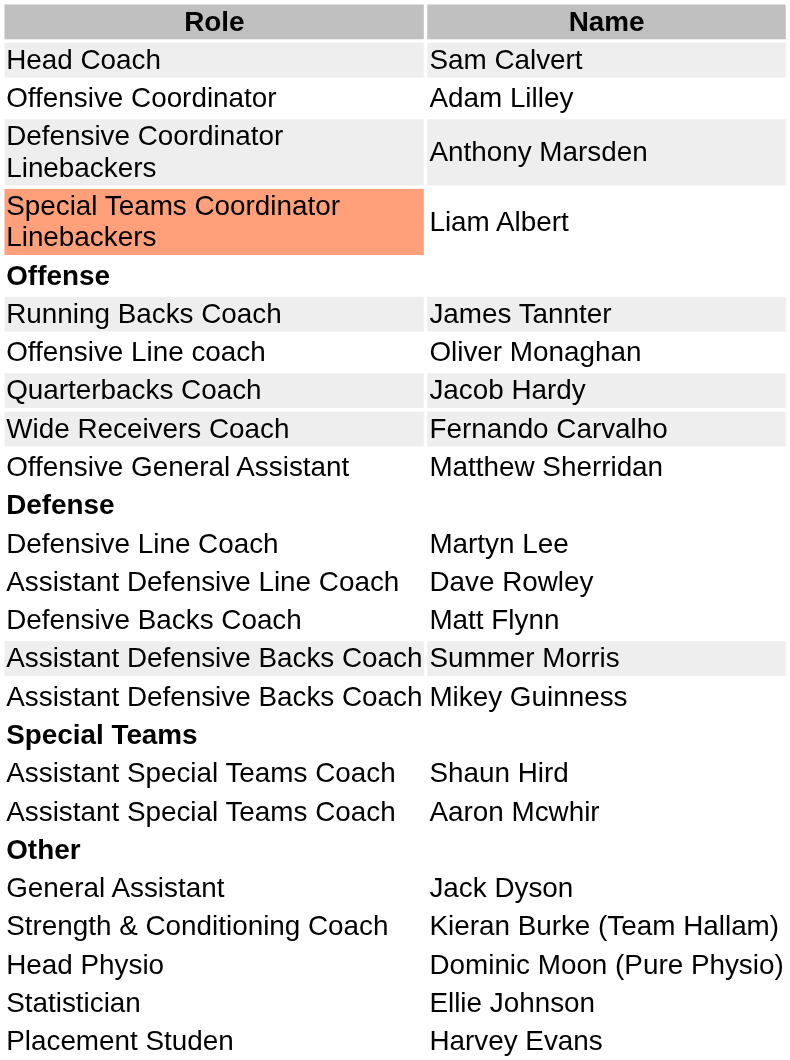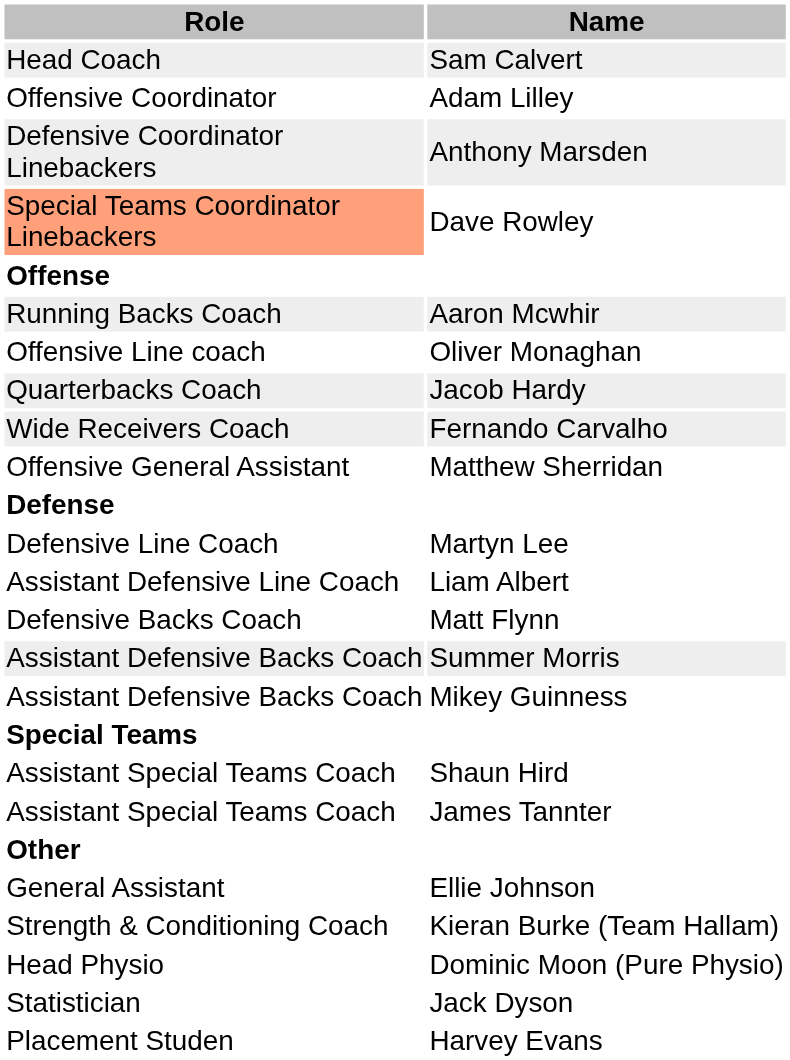row 5 | Name: Liam Albert -> Dave Rowley
row 7 | Name: James Tannter -> Aaron Mcwhir
row 14 | Name: Dave Rowley -> Liam Albert
row 20 | Name: Aaron Mcwhir -> James Tannter
row 22 | Name: Jack Dyson -> Ellie Johnson
row 25 | Name: Ellie Johnson -> Jack Dyson
